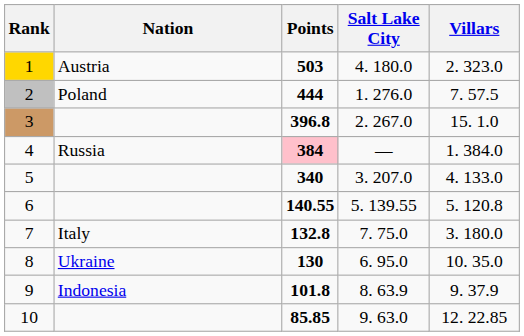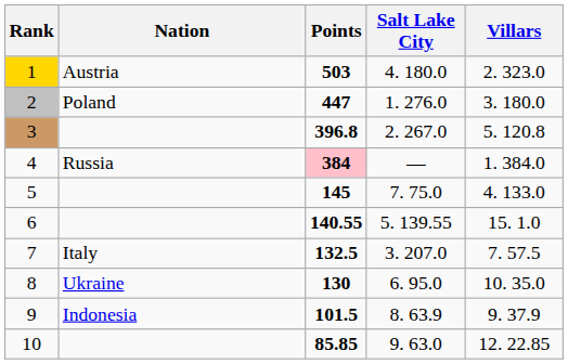2 | Points: 444 -> 447
2 | Villars: 7. 57.5 -> 3. 180.0
3 | Villars: 15. 1.0 -> 5. 120.8
5 | Points: 340 -> 145
5 | Salt Lake City: 3. 207.0 -> 7. 75.0
6 | Villars: 5. 120.8 -> 15. 1.0
7 | Points: 132.8 -> 132.5
7 | Salt Lake City: 7. 75.0 -> 3. 207.0
7 | Villars: 3. 180.0 -> 7. 57.5
9 | Points: 101.8 -> 101.5
